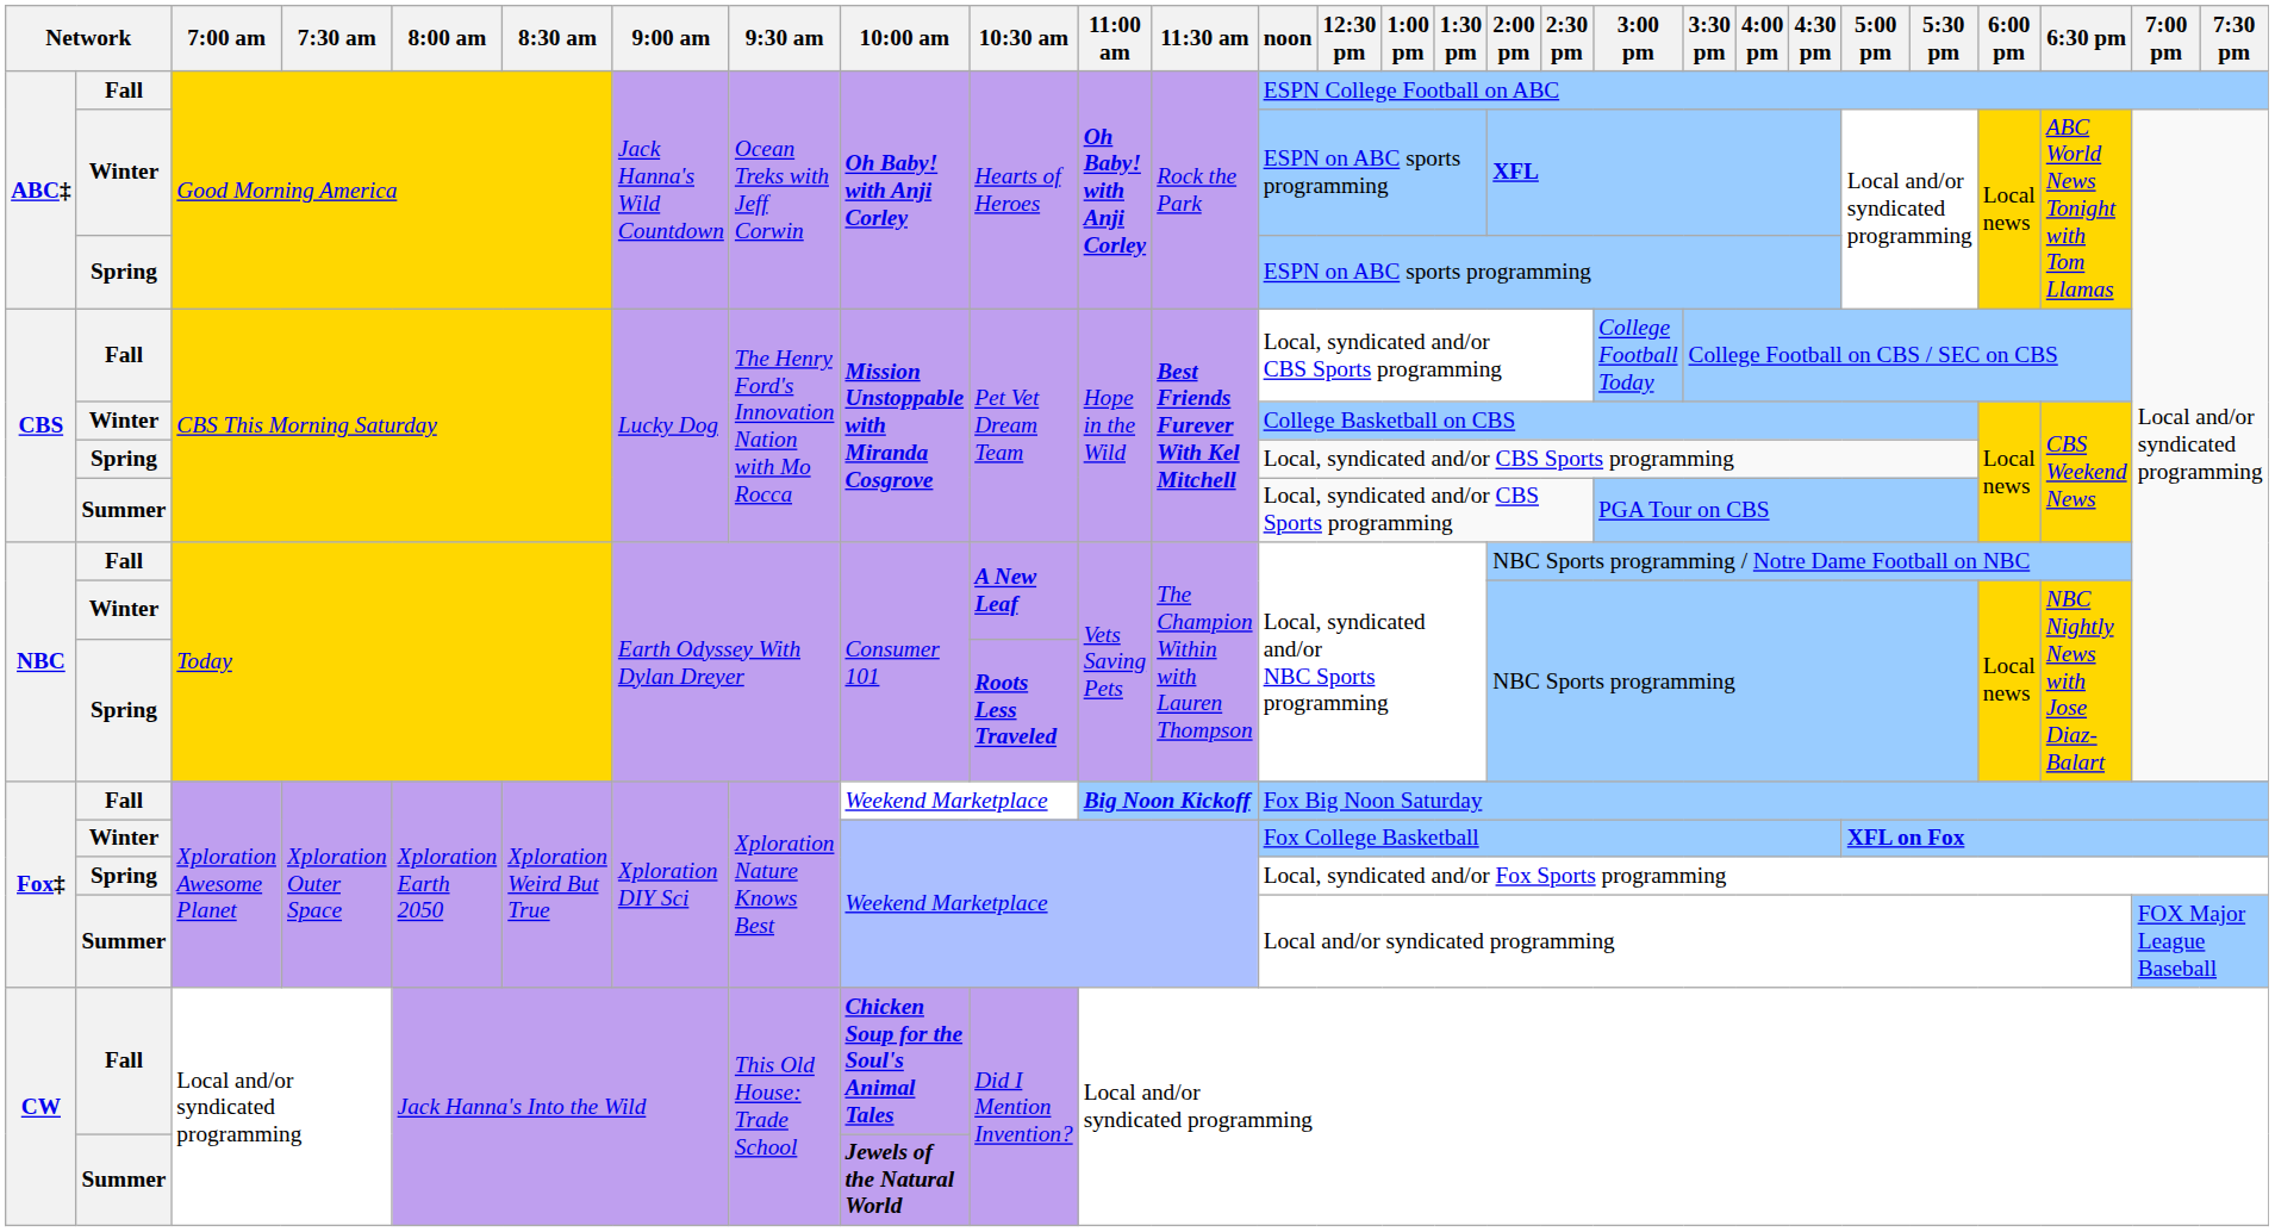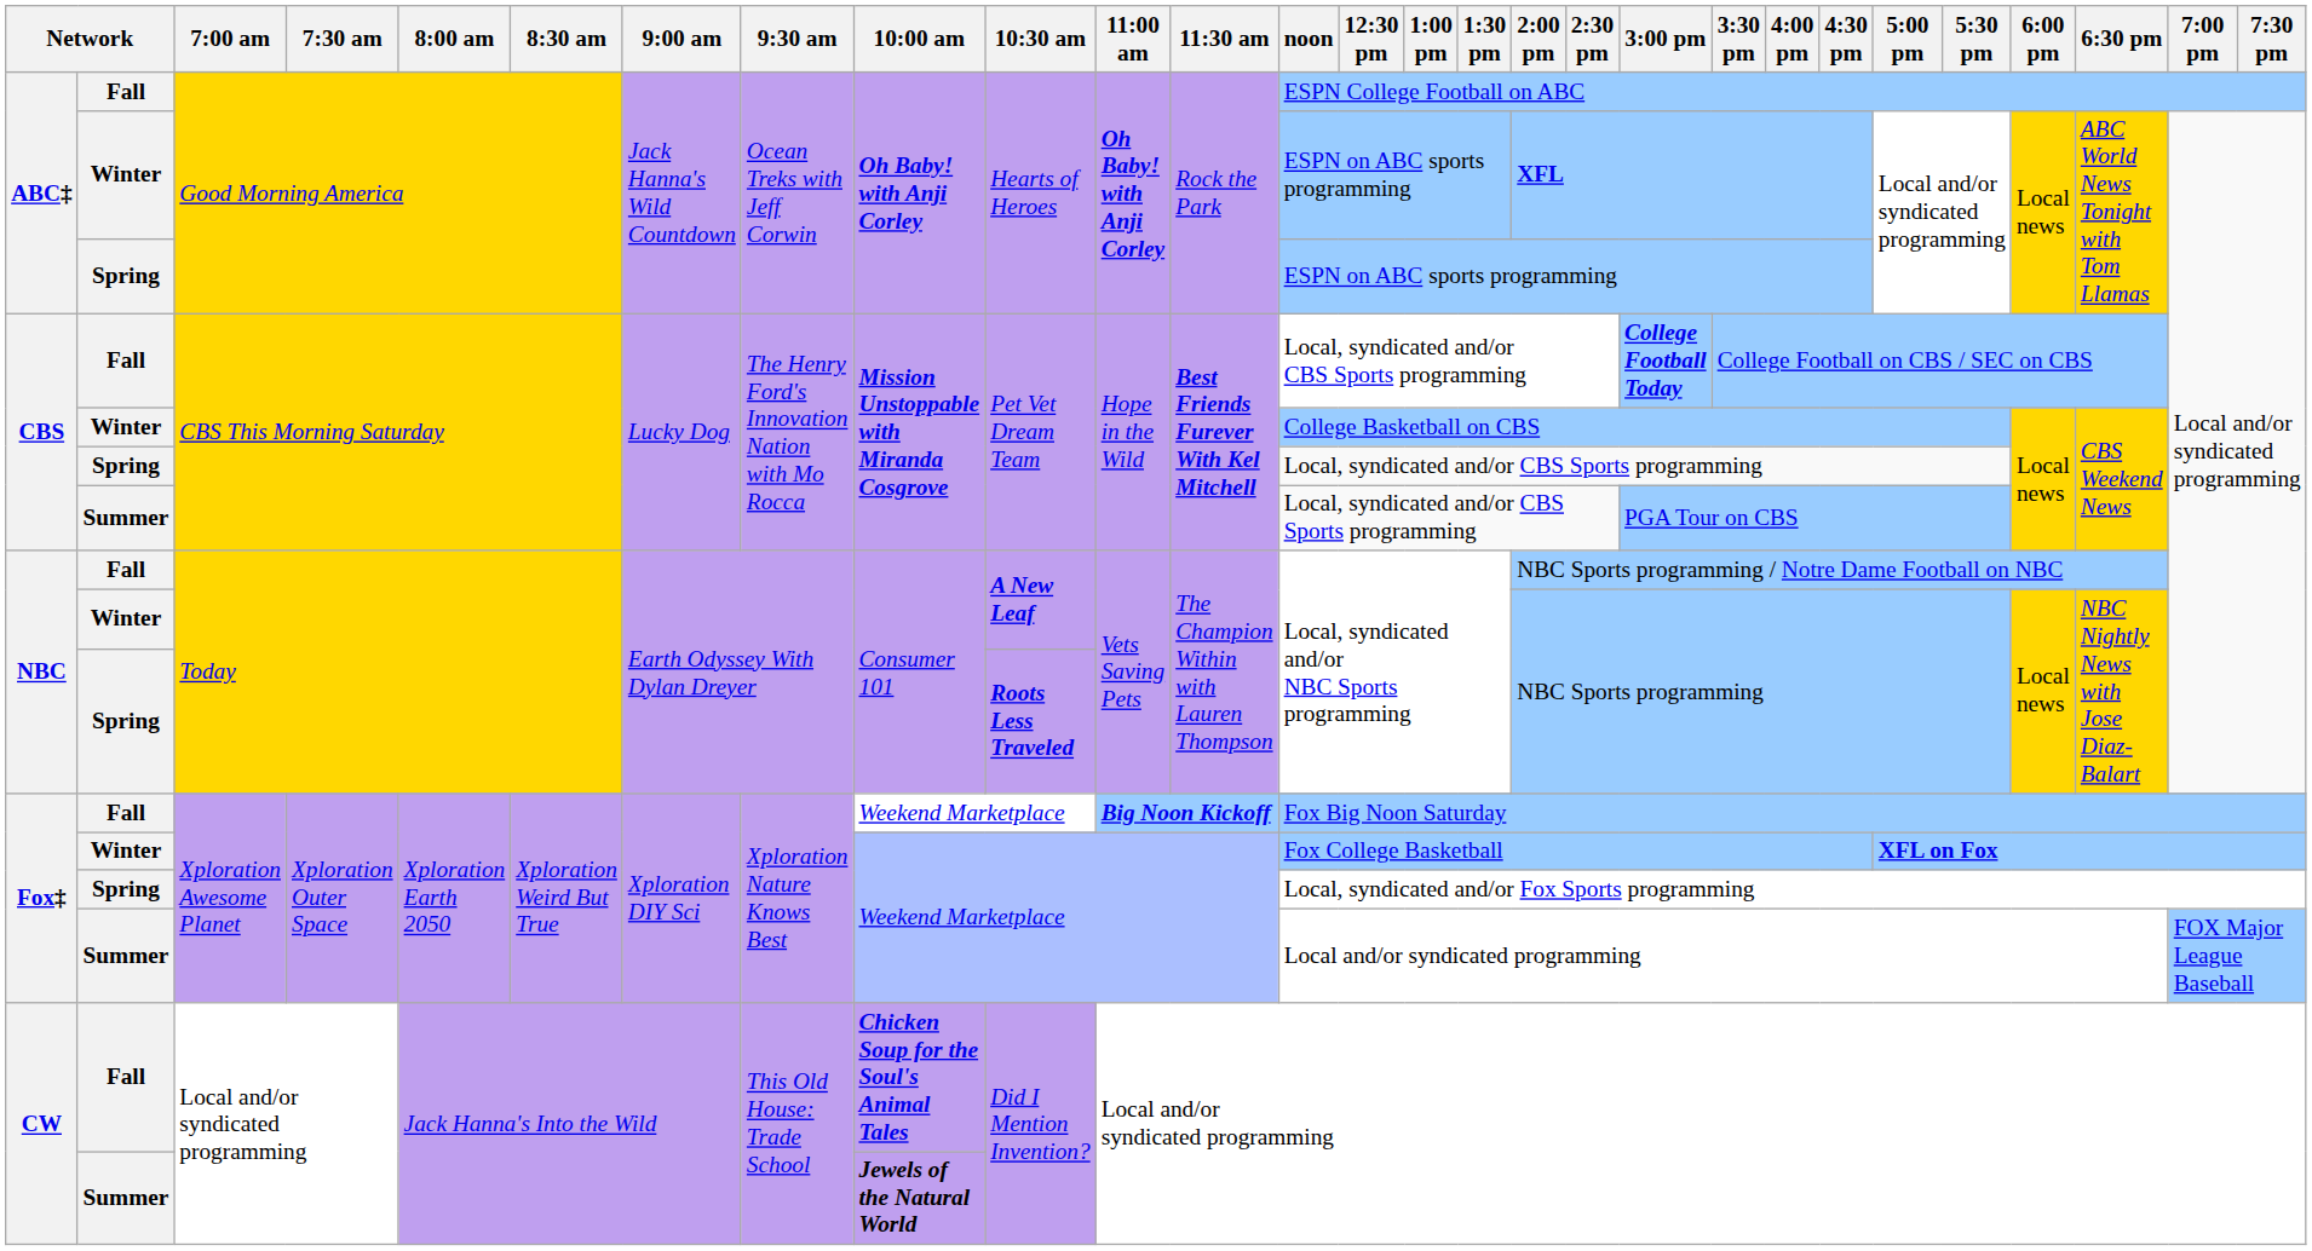CBS / Fall | 3:00 pm: normal -> bold
